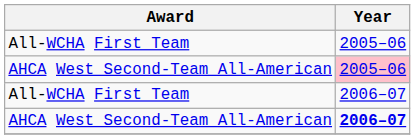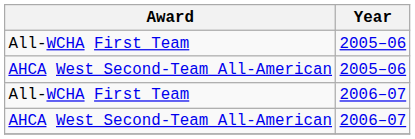row 3 | Year: pink background -> no background
row 5 | Year: bold -> normal
